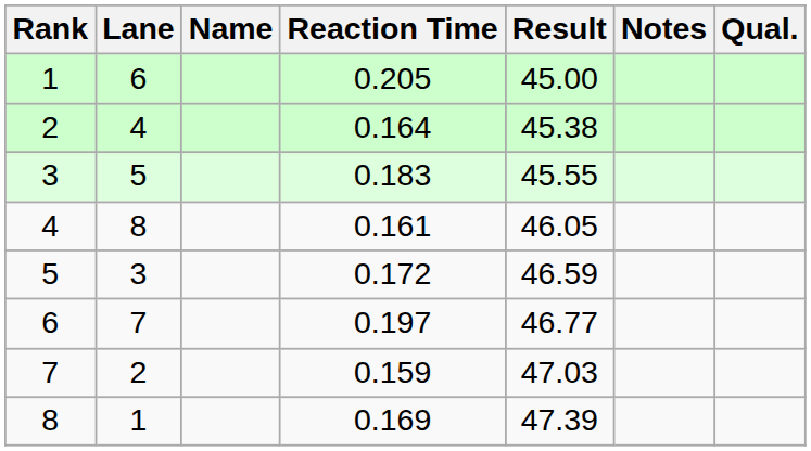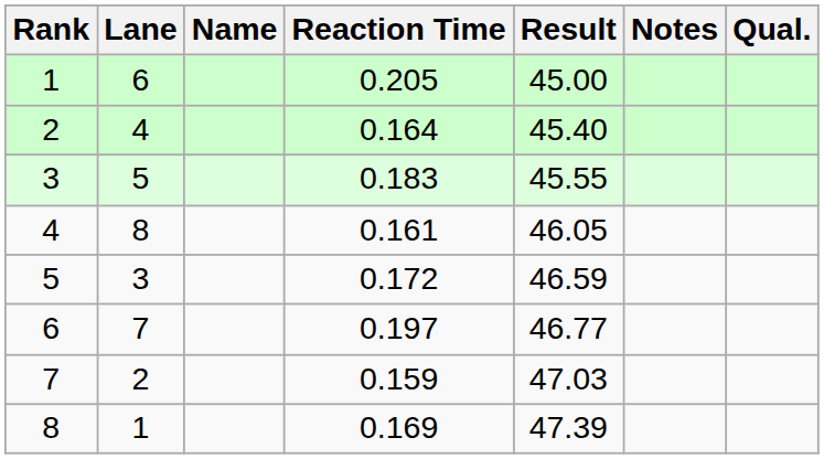row 3 | Result: 45.38 -> 45.40
